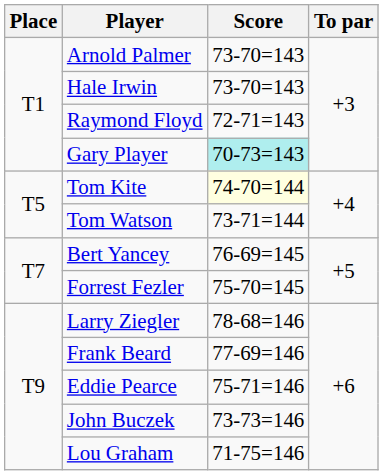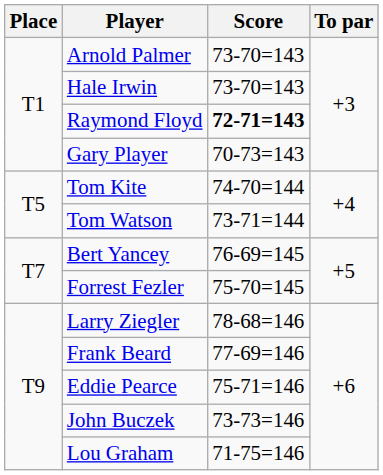Raymond Floyd | Score: normal -> bold
Gary Player | Score: paleturquoise background -> no background
Tom Kite | Score: lightyellow background -> no background
